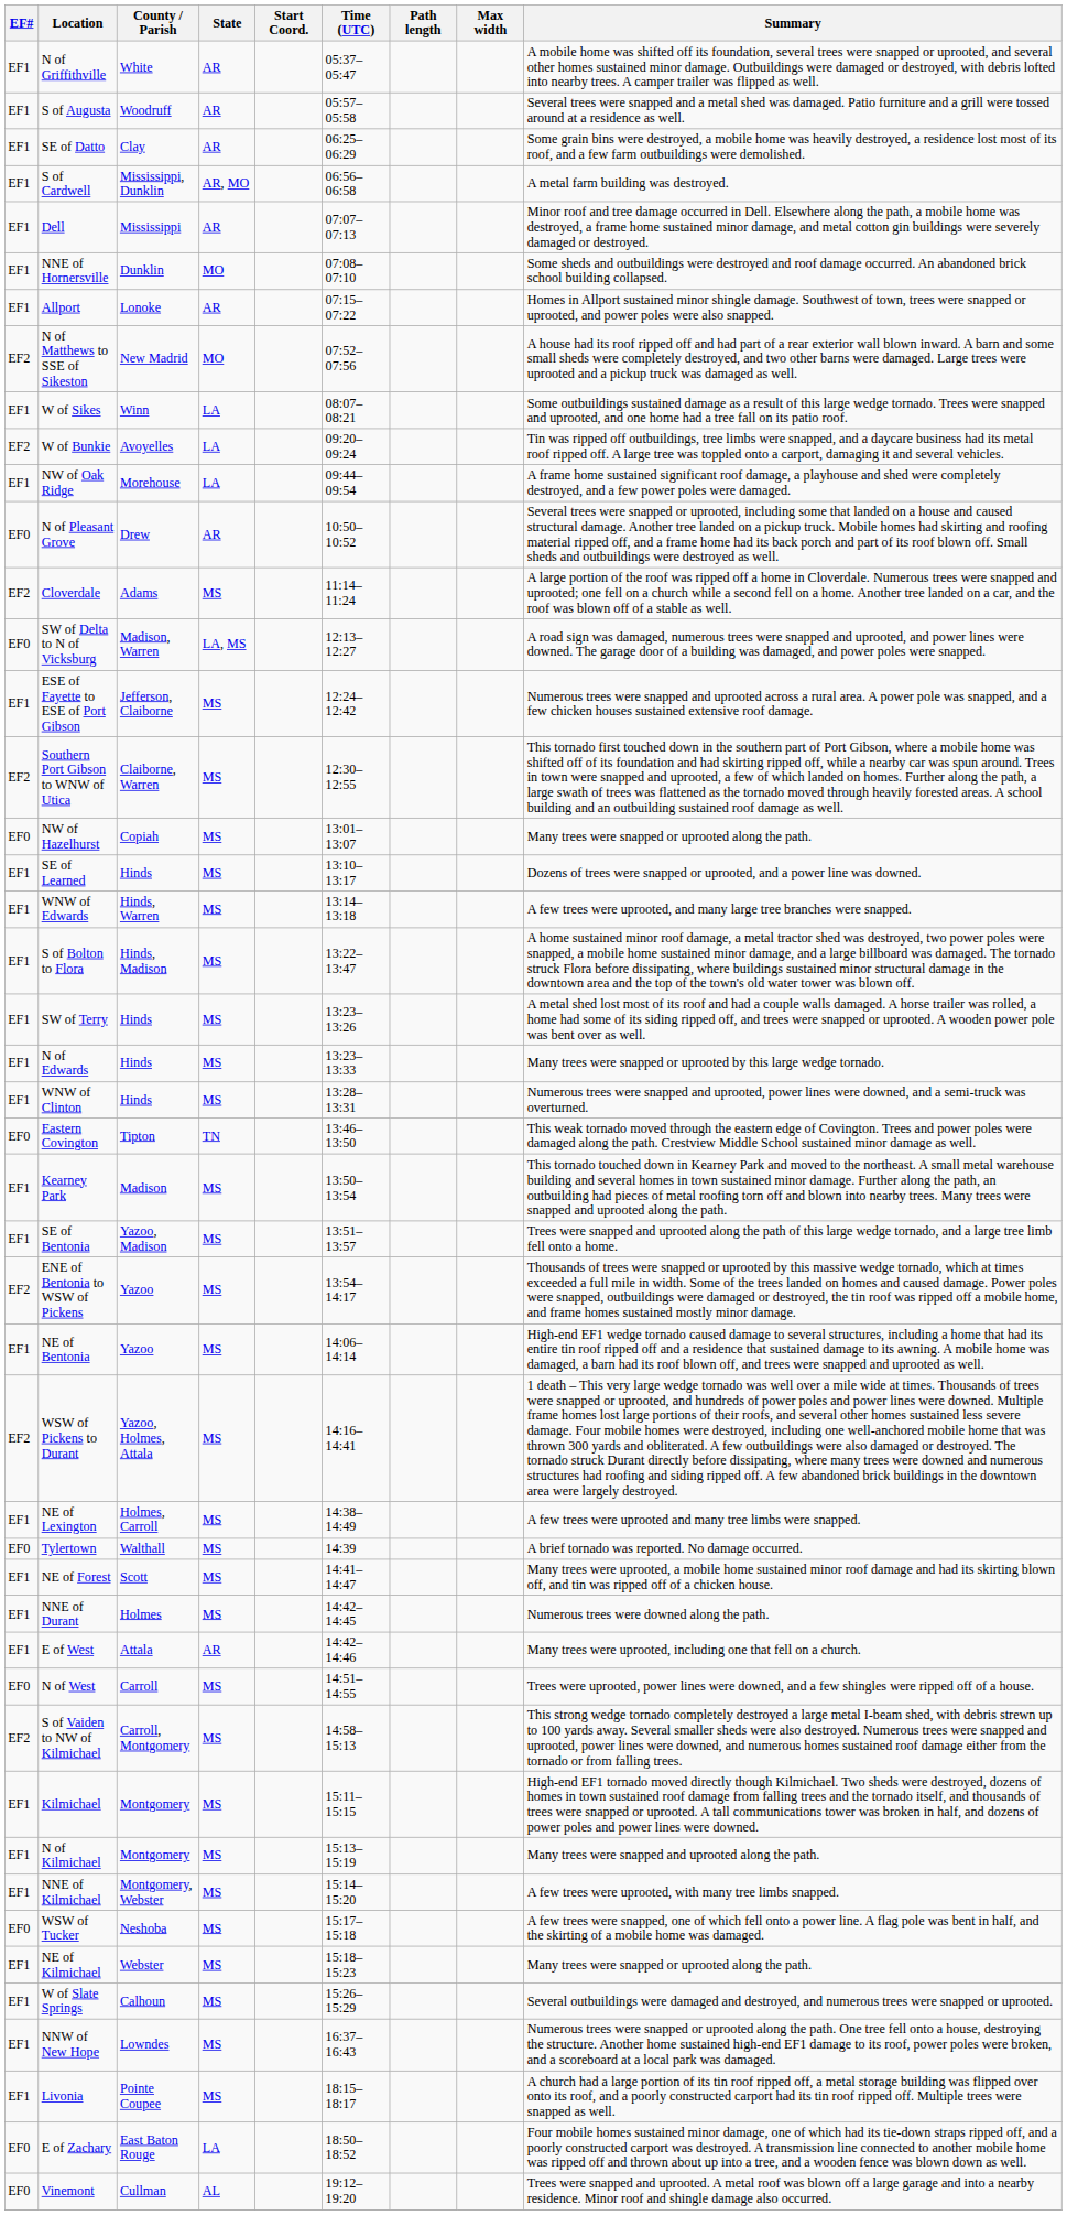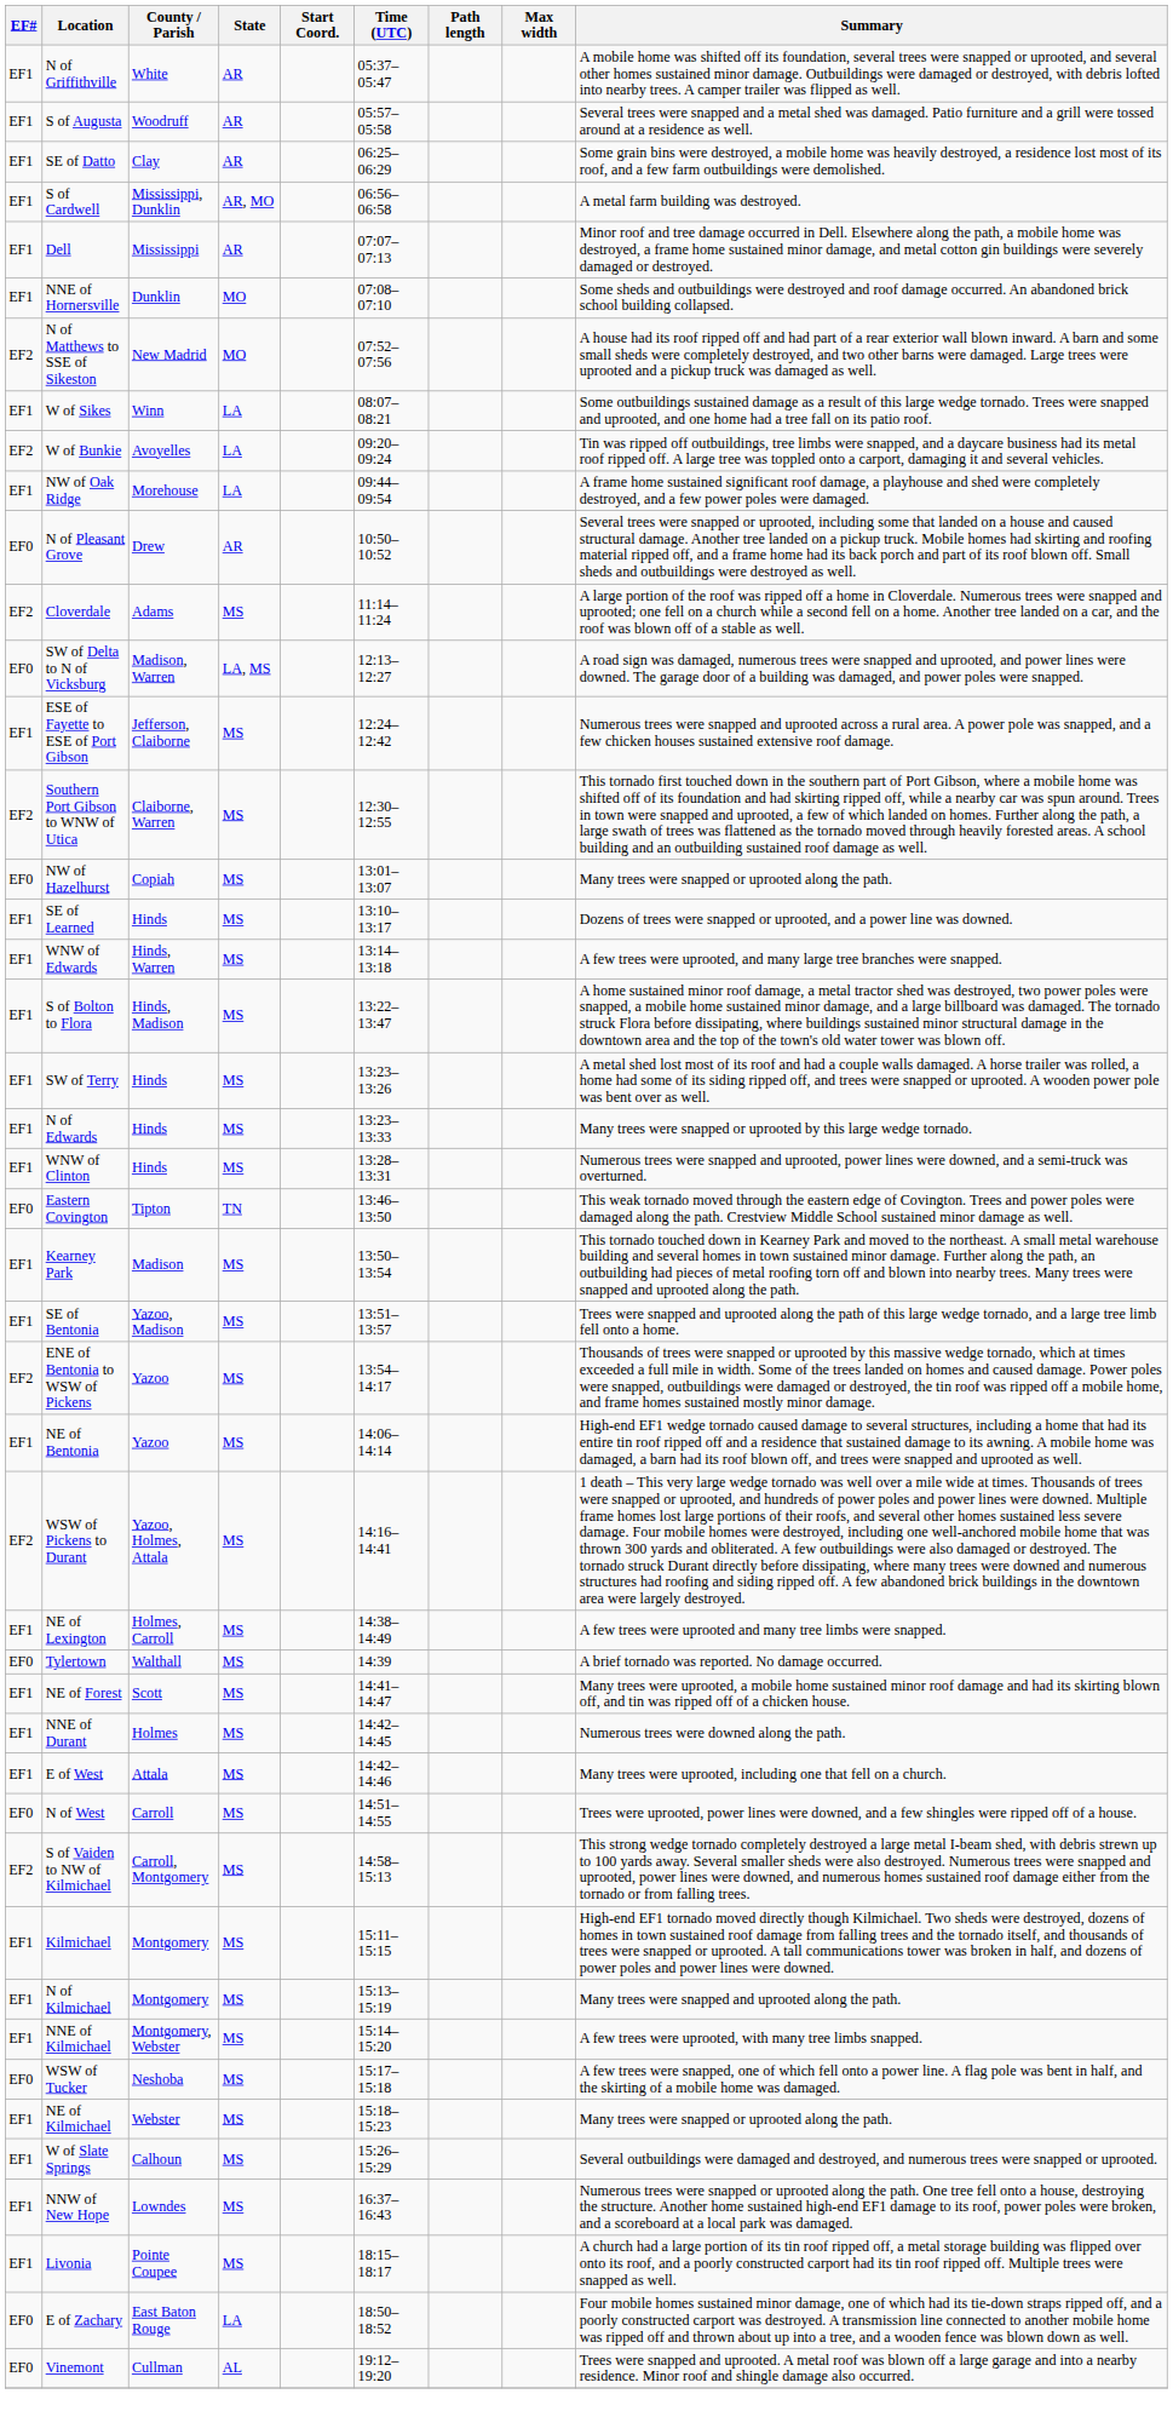- row: EF1 | Allport | Lonoke | AR | 07:15–07:22 | Homes in Allport sustained minor shingle damage. Southwest of town, trees were snapped or uprooted, and power poles were also snapped.
E of West | State: AR -> MS
